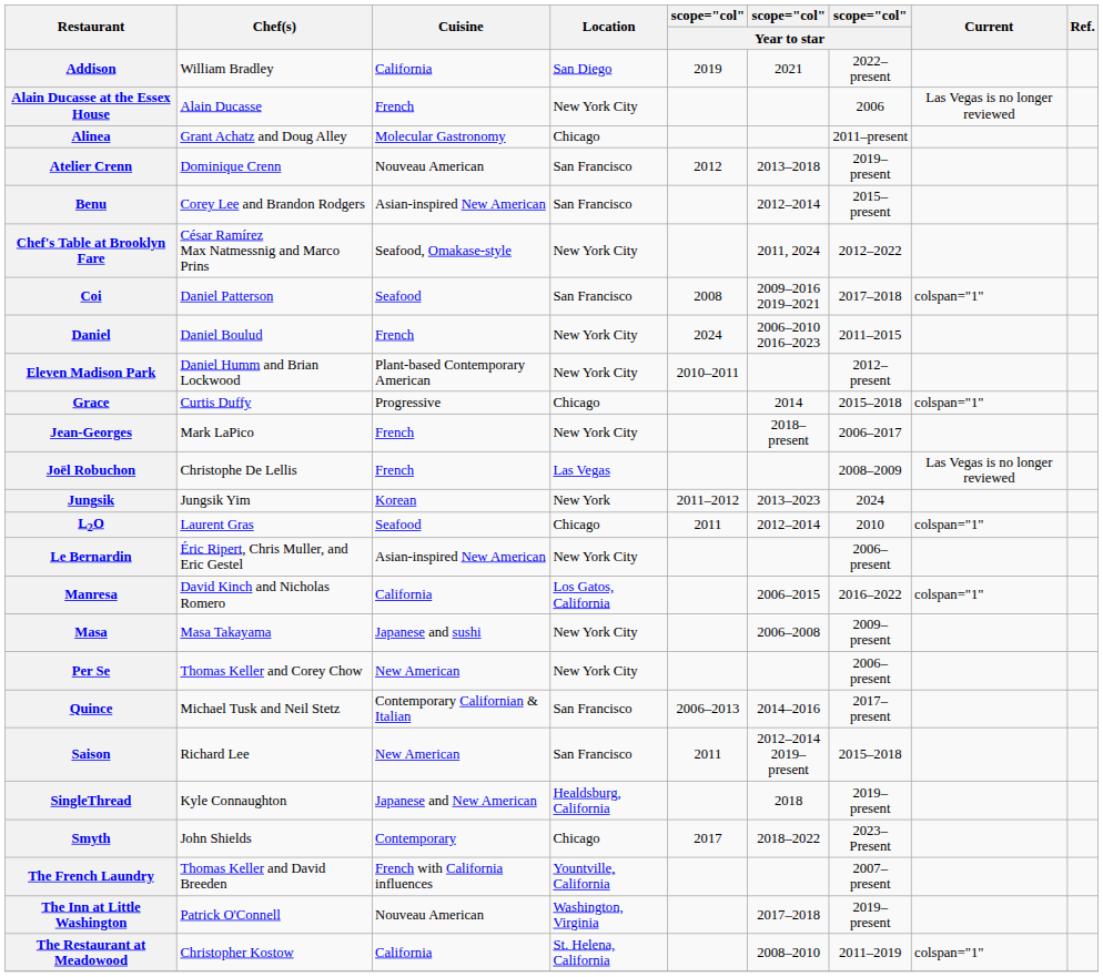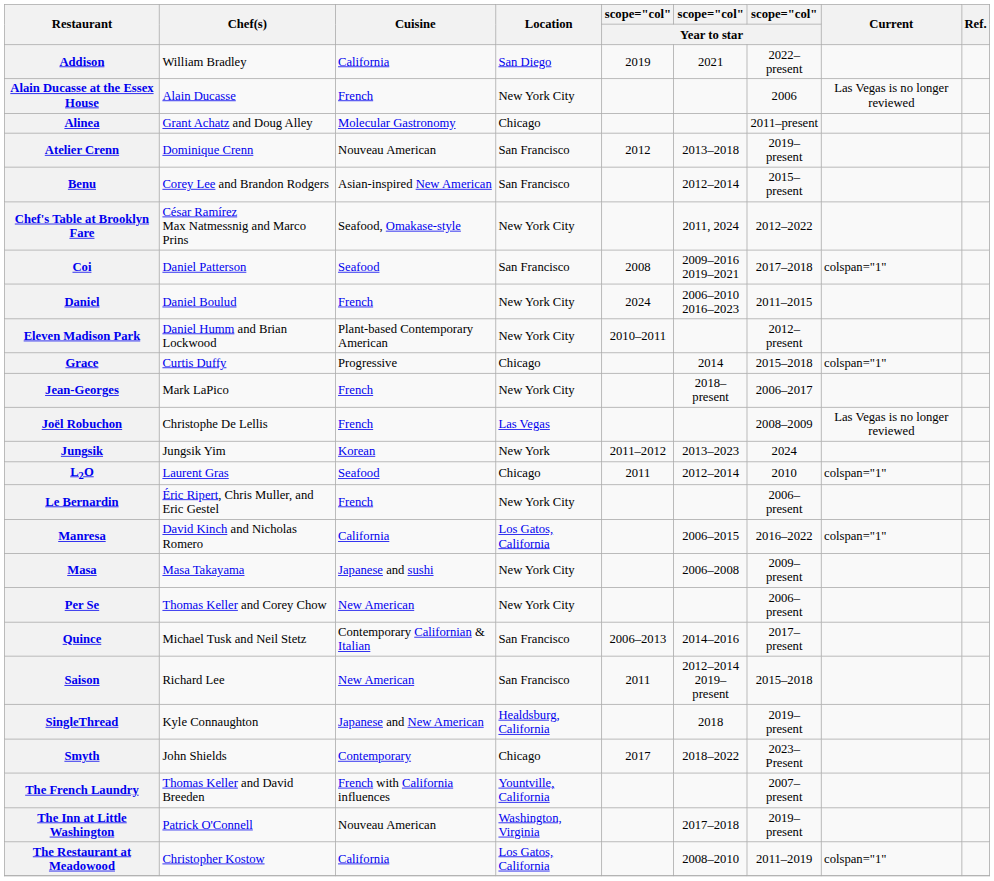Le Bernardin | Cuisine: Asian-inspired New American -> French
The Restaurant at Meadowood | Location: St. Helena, California -> Los Gatos, California
